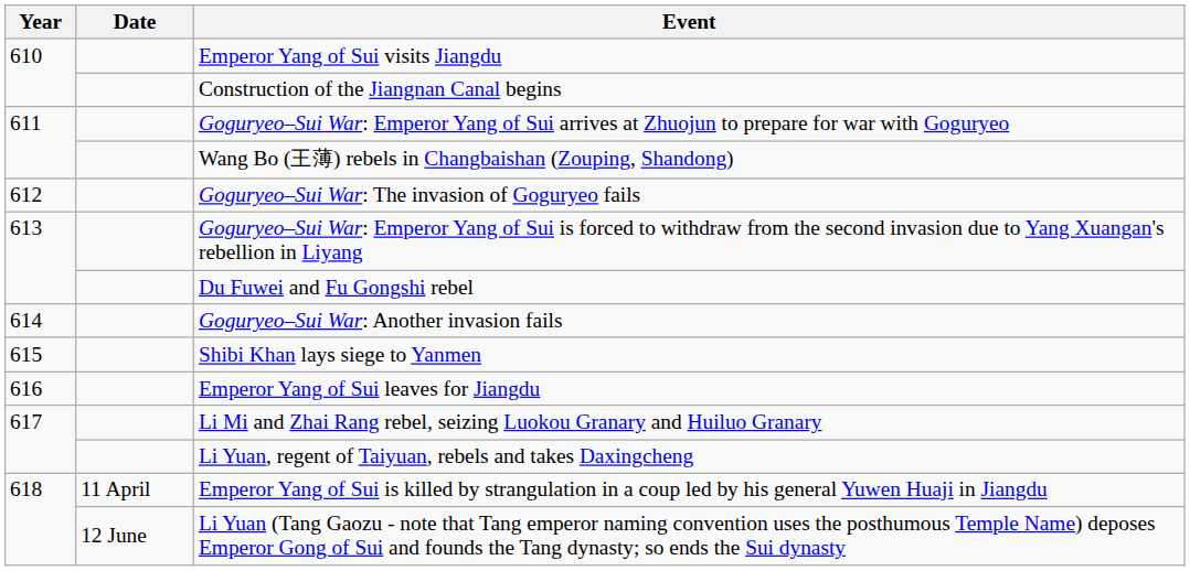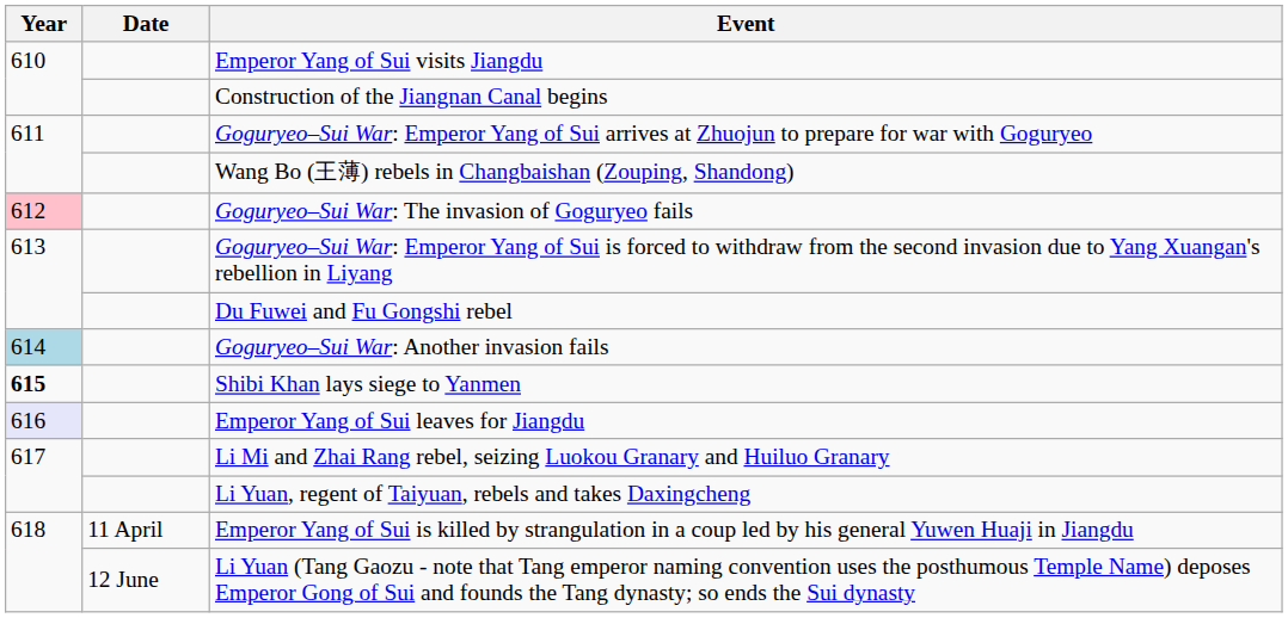Goguryeo–Sui War: The invasion of Goguryeo fails | Year: no background -> pink background
Goguryeo–Sui War: Another invasion fails | Year: no background -> lightblue background
Shibi Khan lays siege to Yanmen | Year: normal -> bold
Emperor Yang of Sui leaves for Jiangdu | Year: no background -> lavender background
